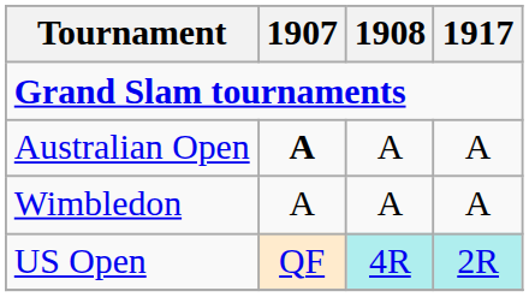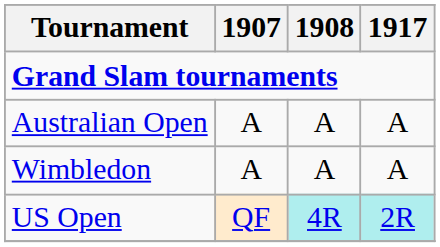Australian Open | 1907: bold -> normal
